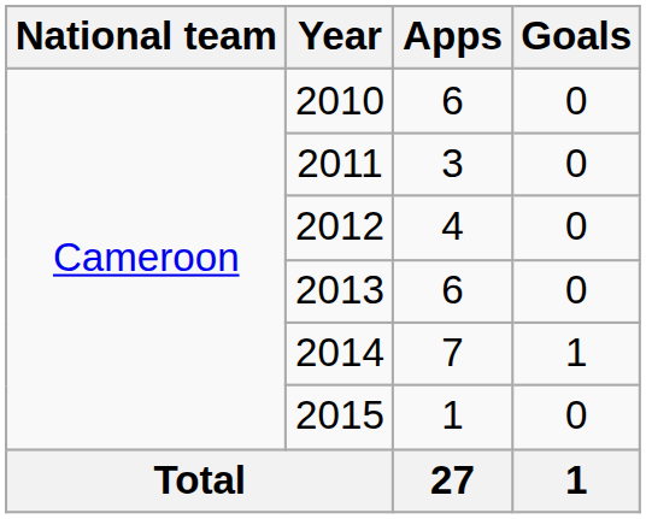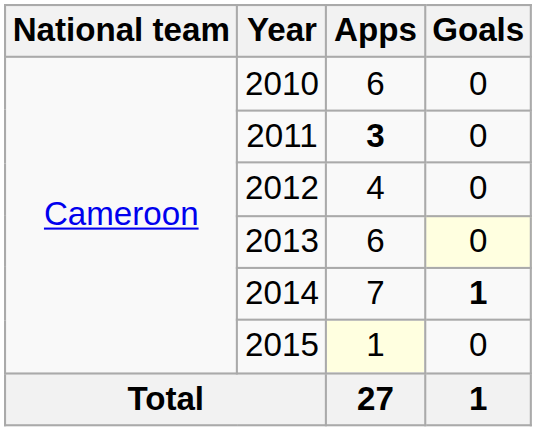2011 | Apps: normal -> bold
2013 | Goals: no background -> lightyellow background
2014 | Goals: normal -> bold
2015 | Apps: no background -> lightyellow background
